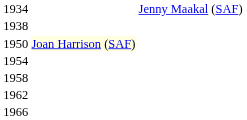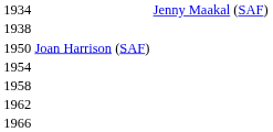1950 | column 2: lightyellow background -> no background
